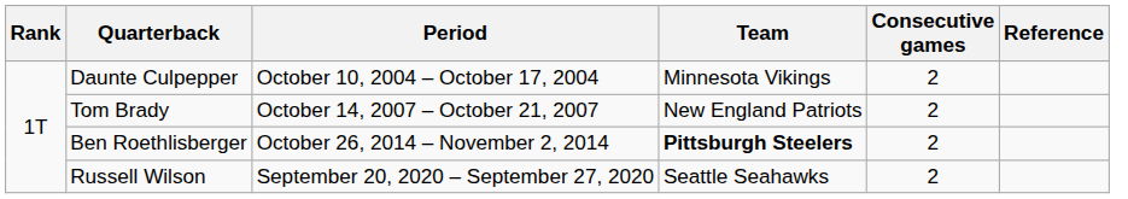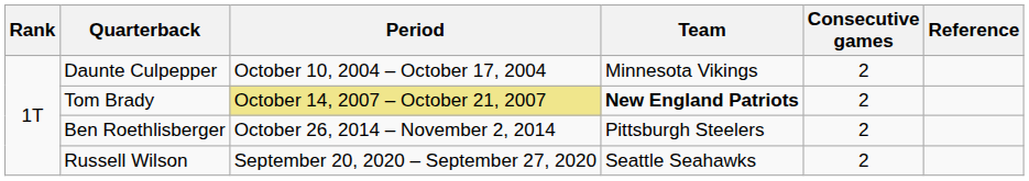Tom Brady | Period: no background -> khaki background
Tom Brady | Team: normal -> bold
Ben Roethlisberger | Team: bold -> normal
